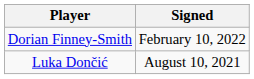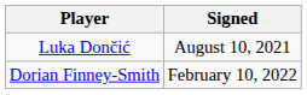rows swapped: Luka Dončić <-> Dorian Finney-Smith
